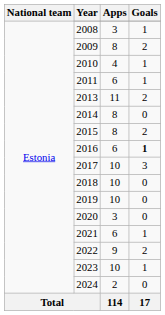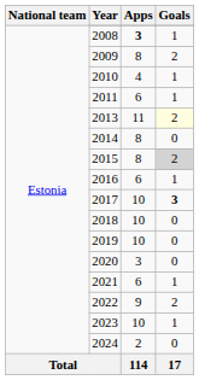2008 | Apps: normal -> bold
2013 | Goals: no background -> lightyellow background
2015 | Goals: no background -> lightgrey background
2016 | Goals: bold -> normal
2017 | Goals: normal -> bold
